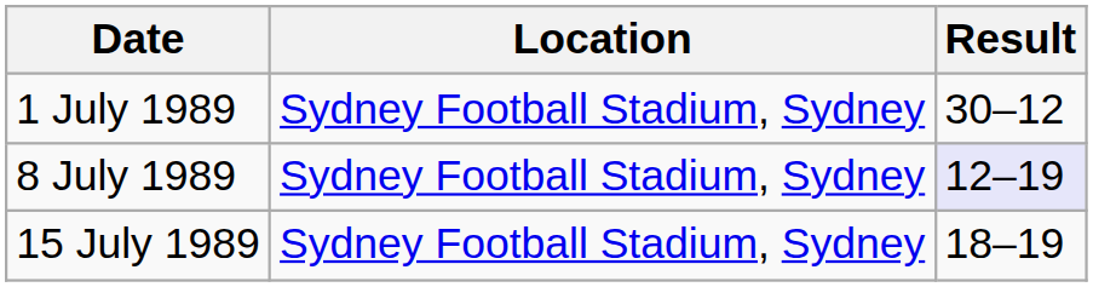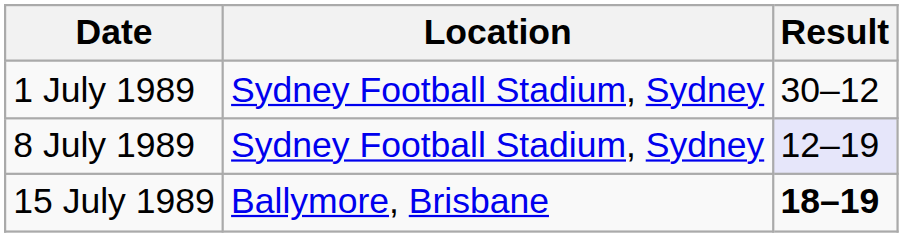15 July 1989 | Location: Sydney Football Stadium, Sydney -> Ballymore, Brisbane
15 July 1989 | Result: normal -> bold
